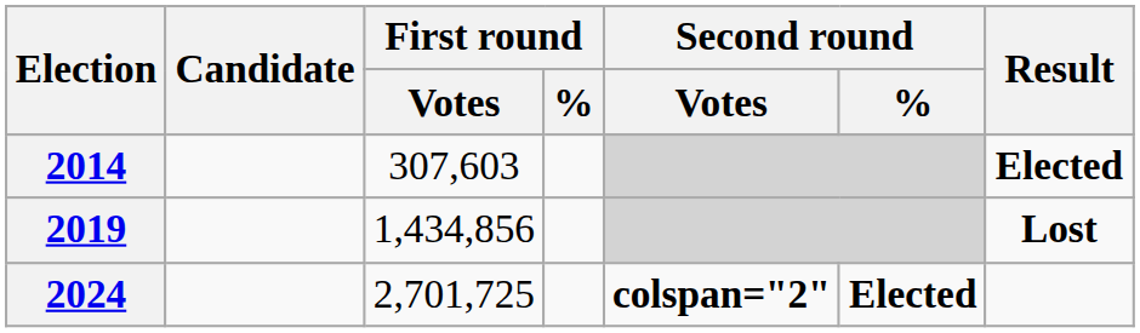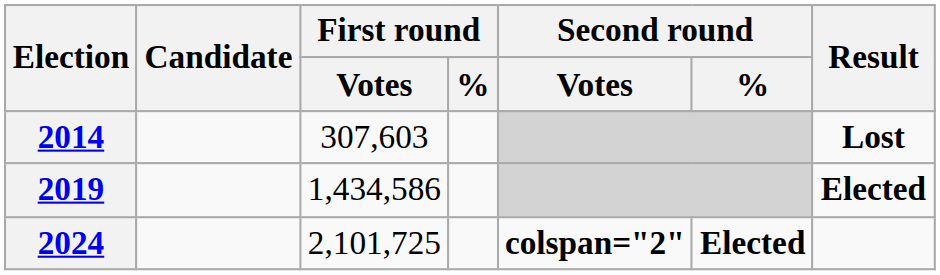2014 | Result: Elected -> Lost
2019 | First round / Votes: 1,434,856 -> 1,434,586
2019 | Result: Lost -> Elected
2024 | First round / Votes: 2,701,725 -> 2,101,725
